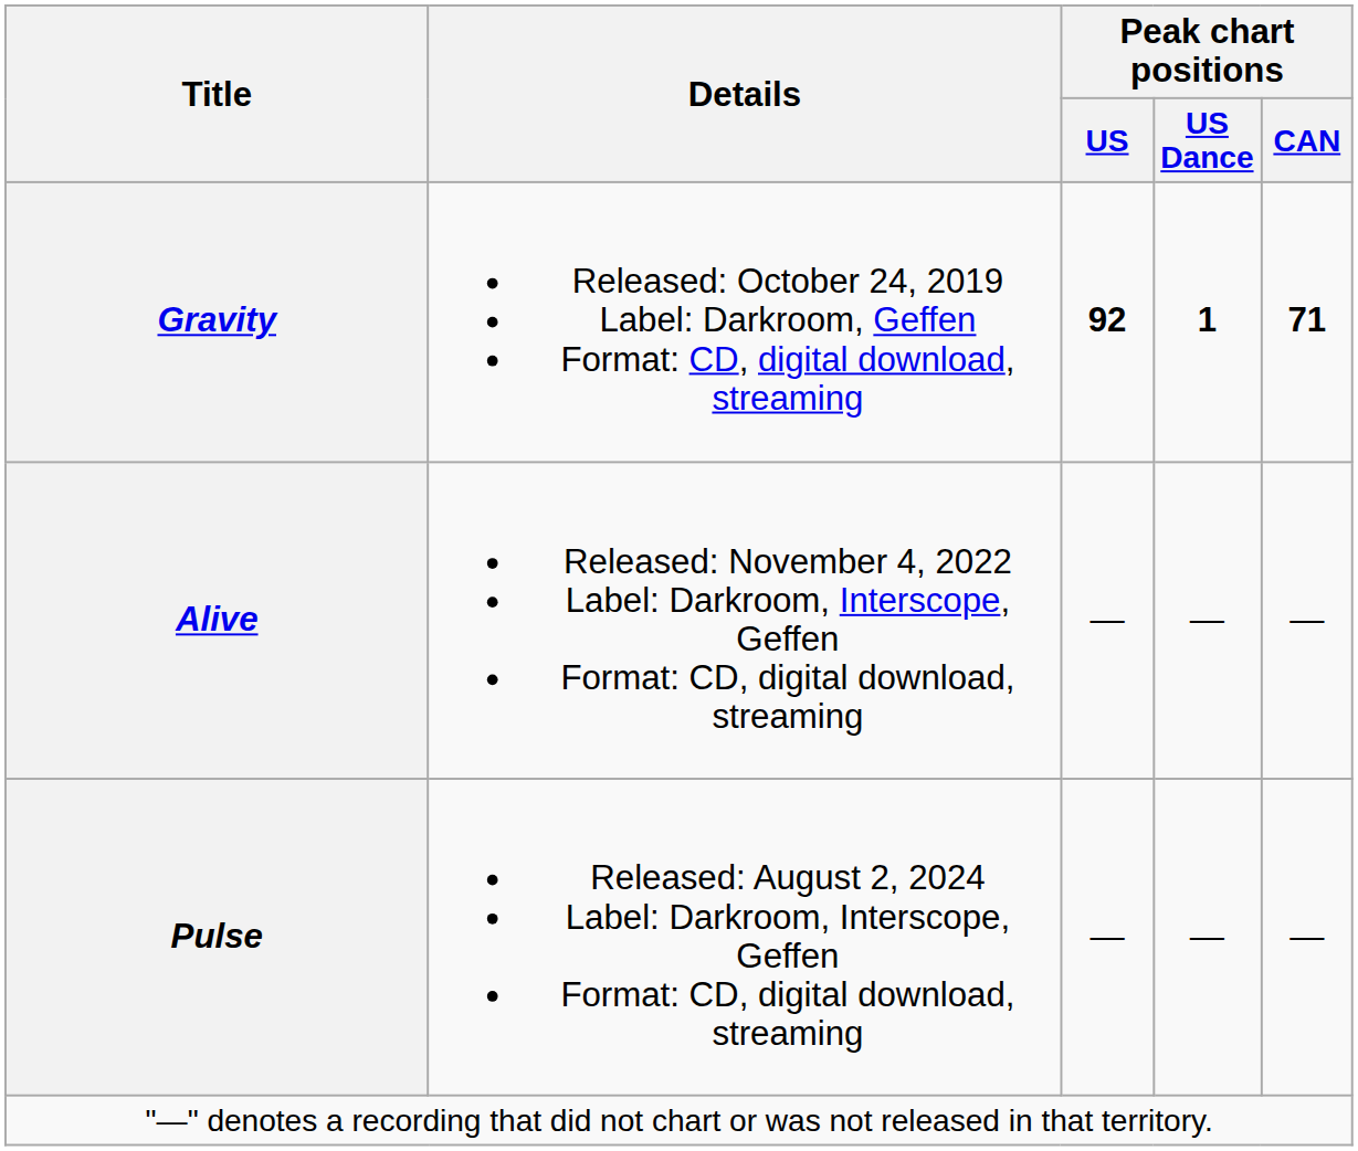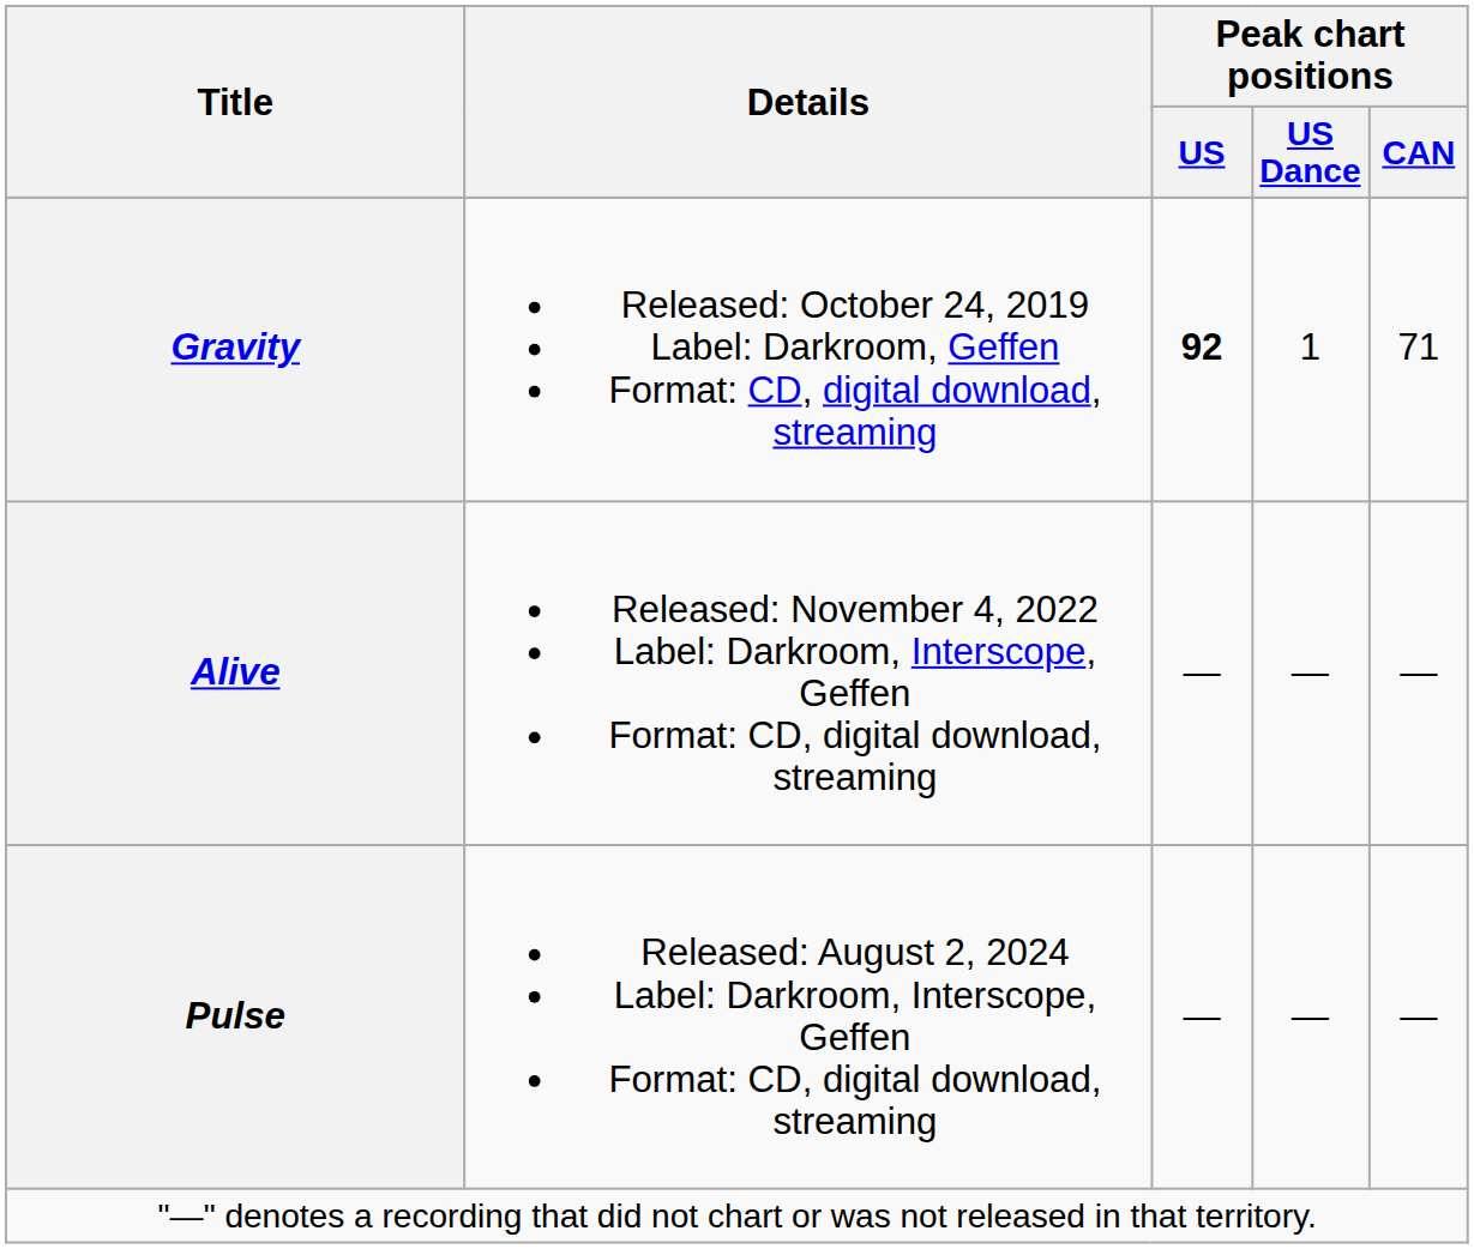Gravity | Peak chart positions / US Dance: bold -> normal
Gravity | Peak chart positions / CAN: bold -> normal
